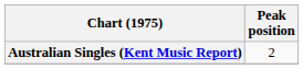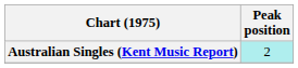Australian Singles (Kent Music Report) | Peak position: no background -> paleturquoise background
